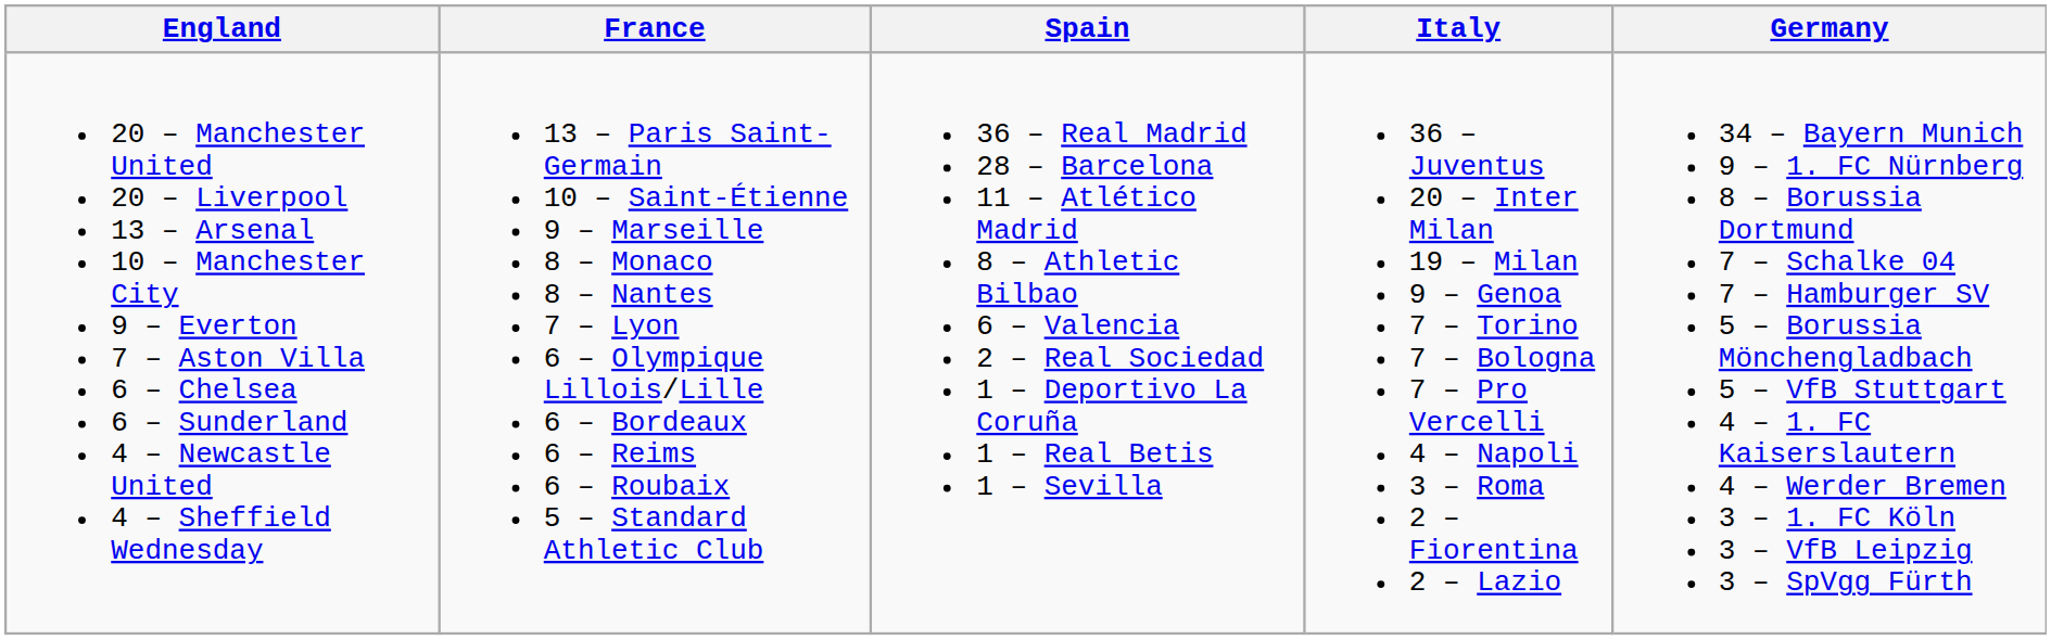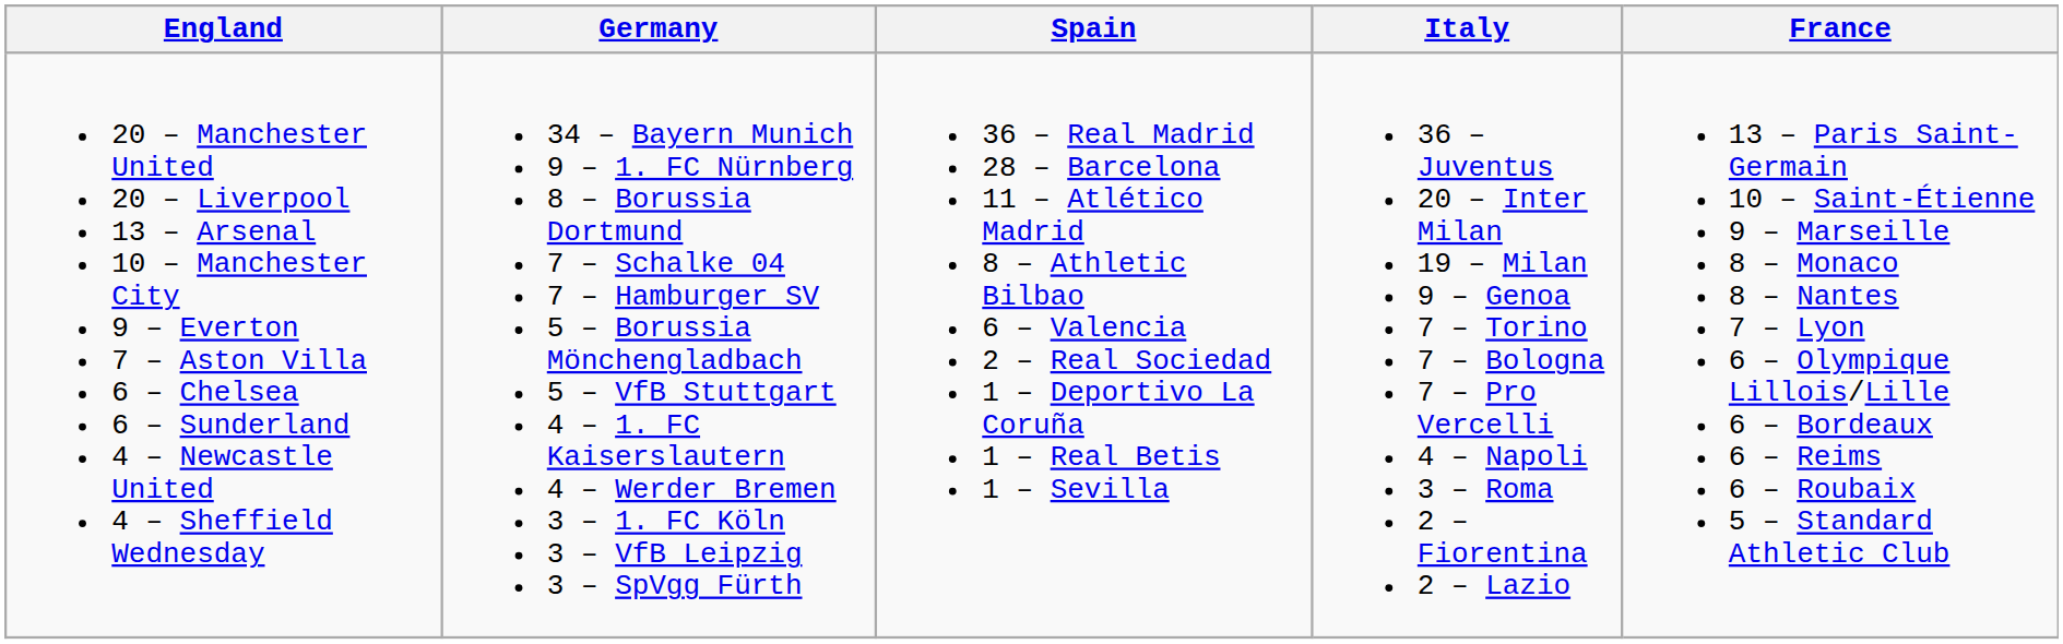columns swapped: Germany <-> France
